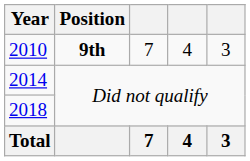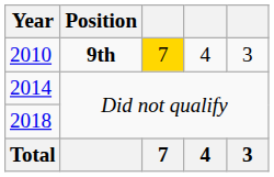2010 | column 3: no background -> gold background
